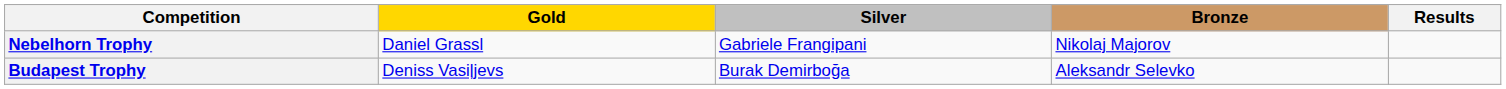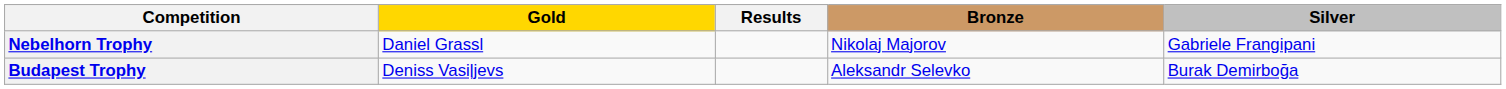columns swapped: Silver <-> Results
